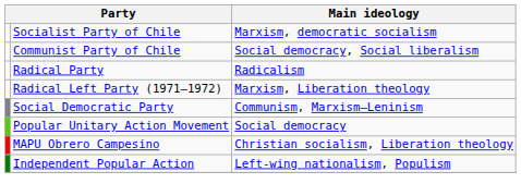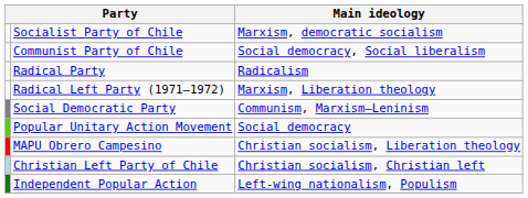+ row: Christian Left Party of Chile | Christian socialism, Christian left
